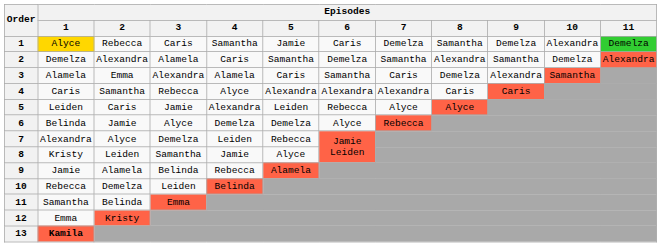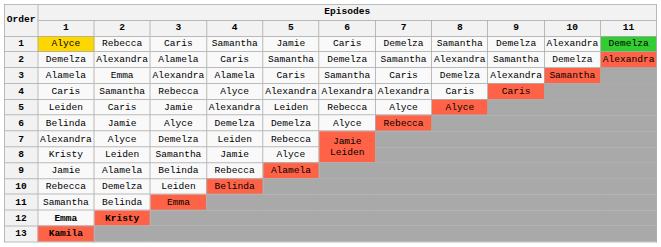12 | Episodes / 1: normal -> bold
12 | Episodes / 2: normal -> bold
